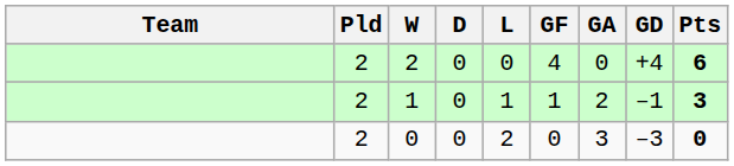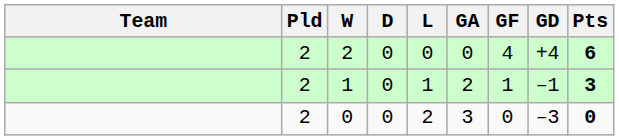columns swapped: GF <-> GA
